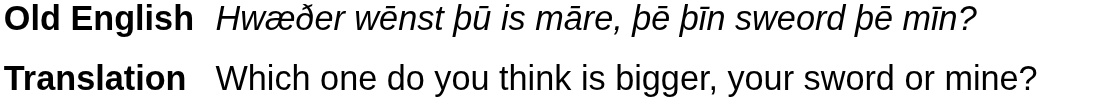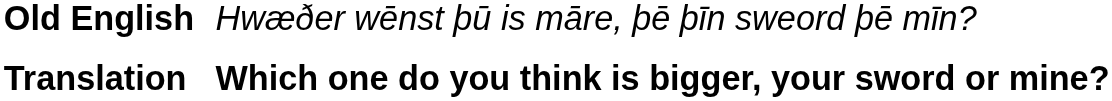Translation | column 2: normal -> bold
